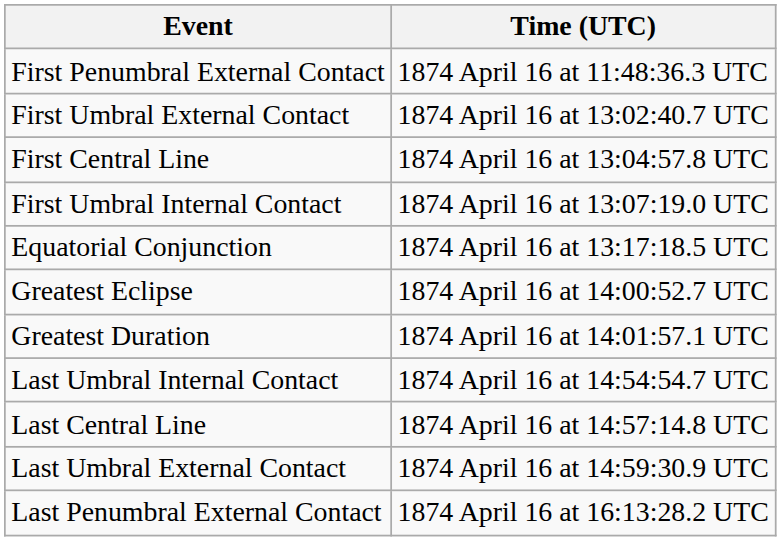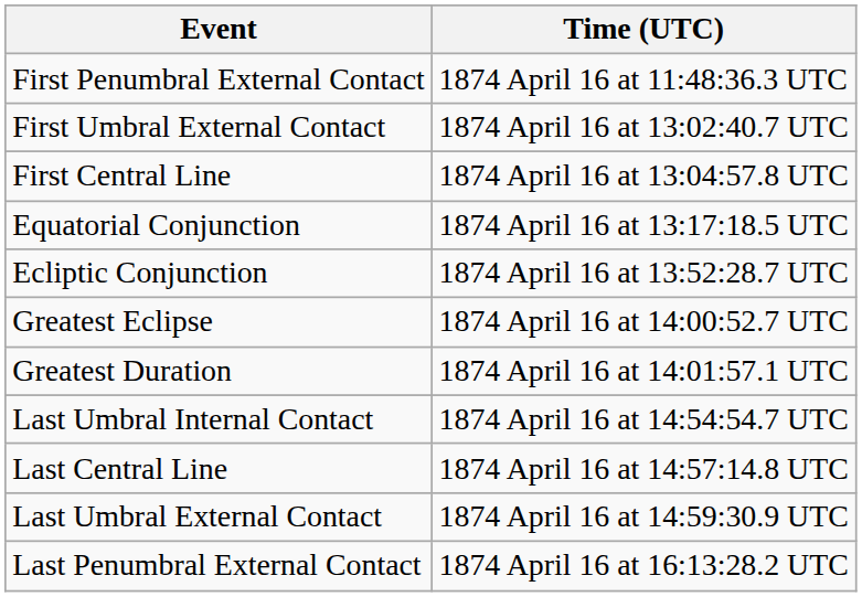- row: First Umbral Internal Contact | 1874 April 16 at 13:07:19.0 UTC
+ row: Ecliptic Conjunction | 1874 April 16 at 13:52:28.7 UTC
